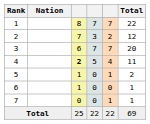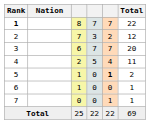row 2 | Rank: normal -> bold
row 5 | column 3: bold -> normal
row 6 | column 5: normal -> bold
